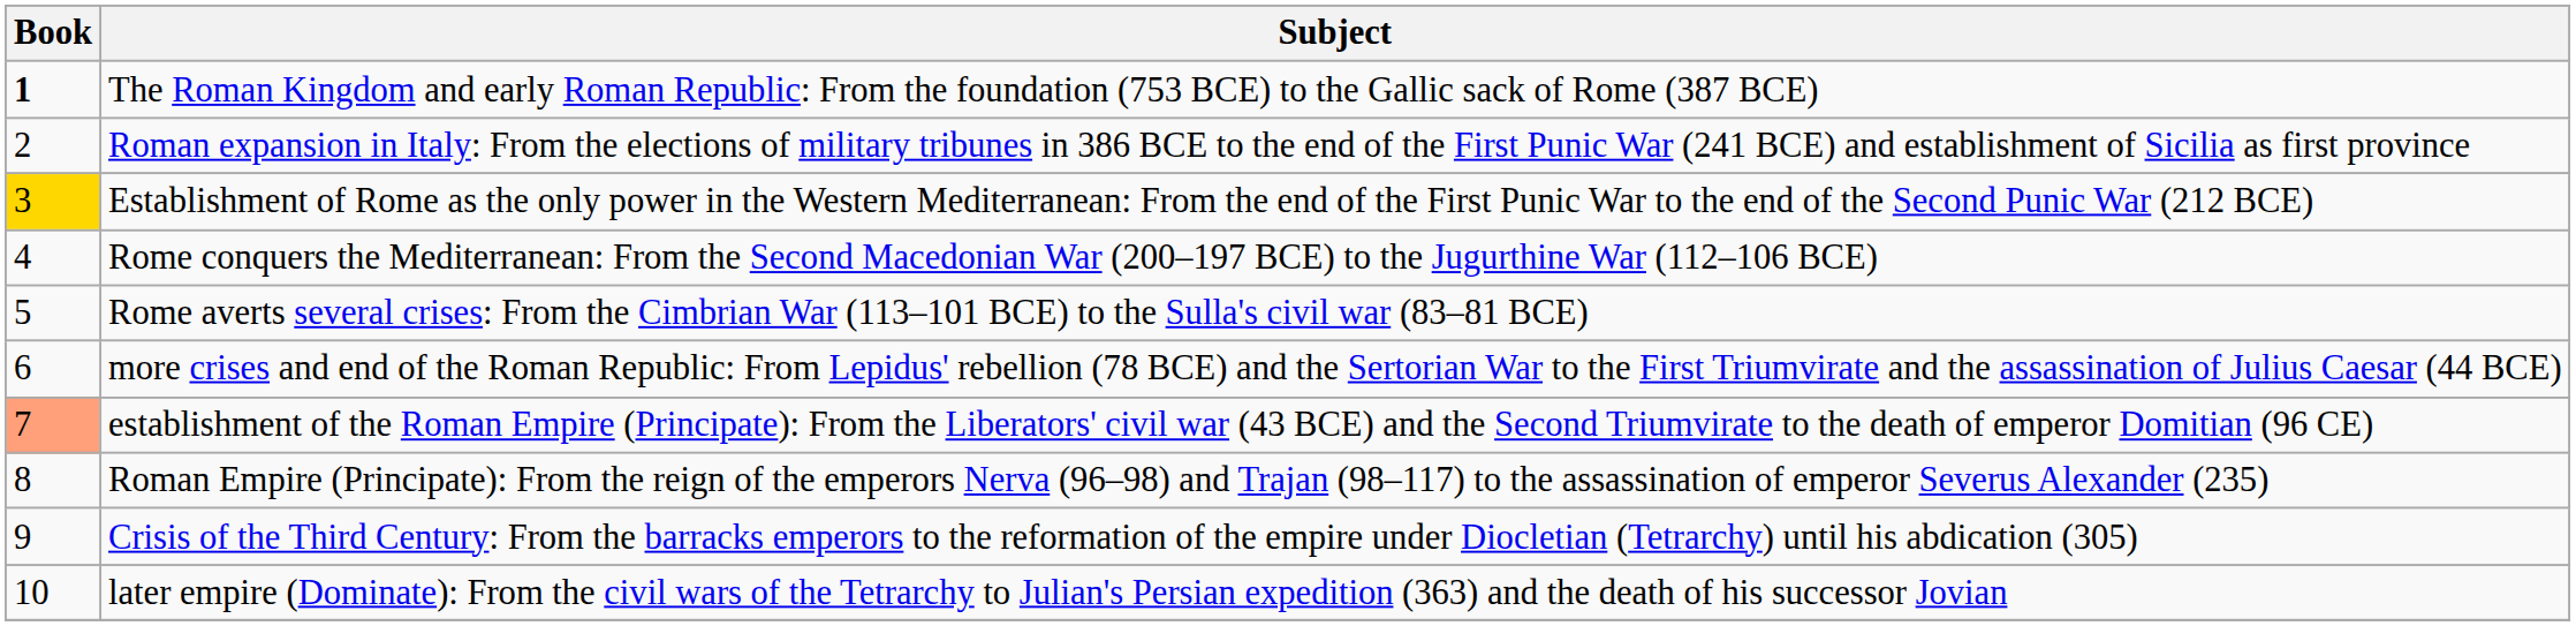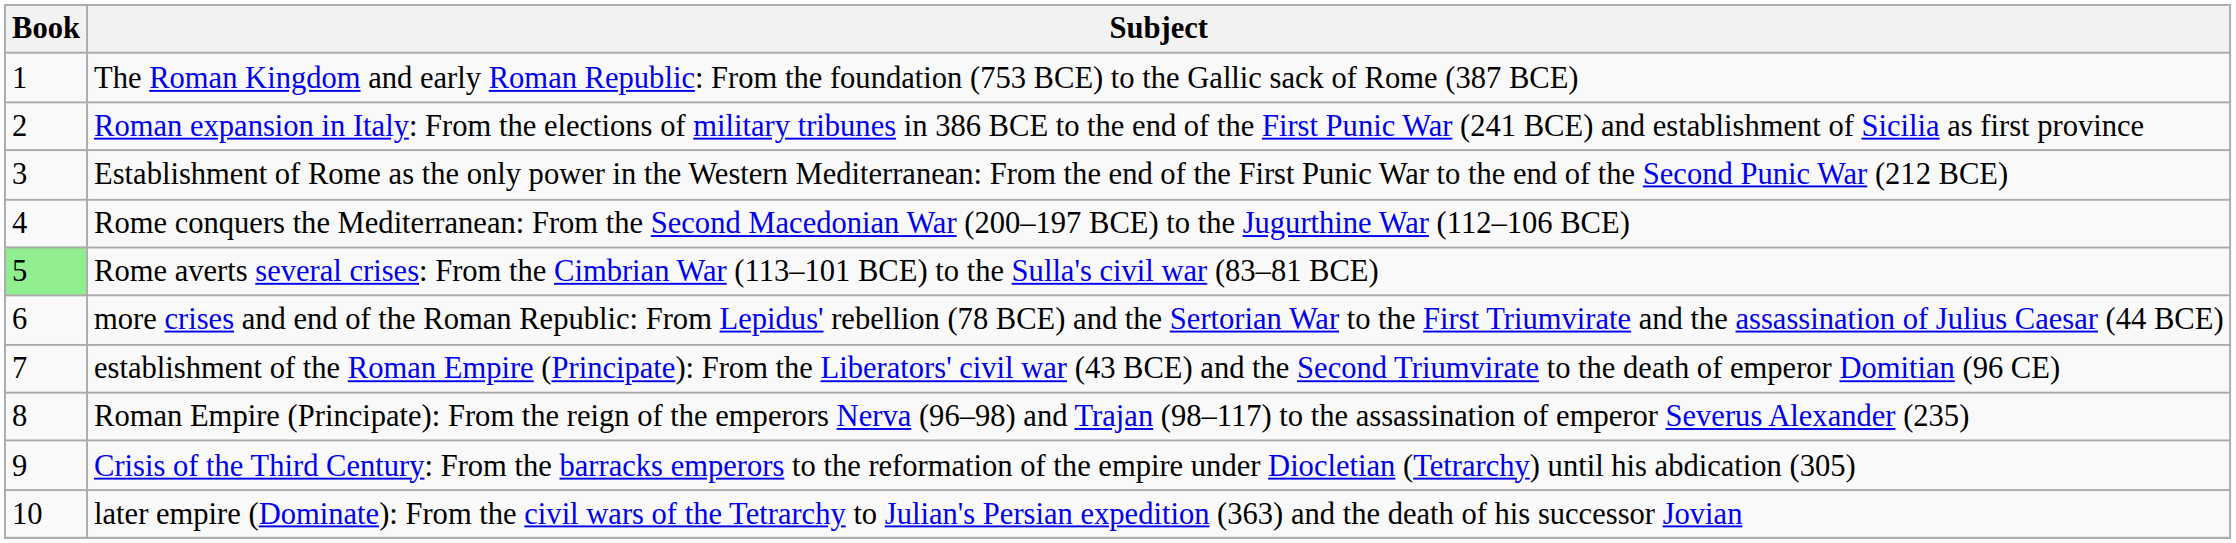row 2 | Book: bold -> normal
row 4 | Book: gold background -> no background
row 6 | Book: no background -> lightgreen background
row 8 | Book: lightsalmon background -> no background
